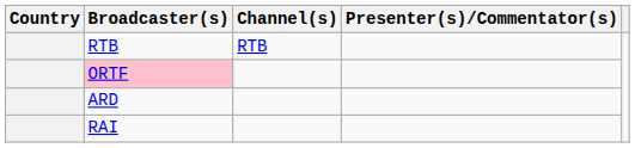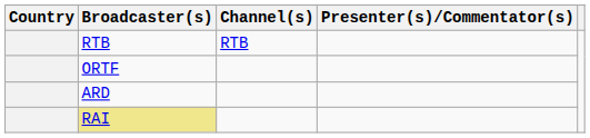ORTF | Broadcaster(s): pink background -> no background
RAI | Broadcaster(s): no background -> khaki background
